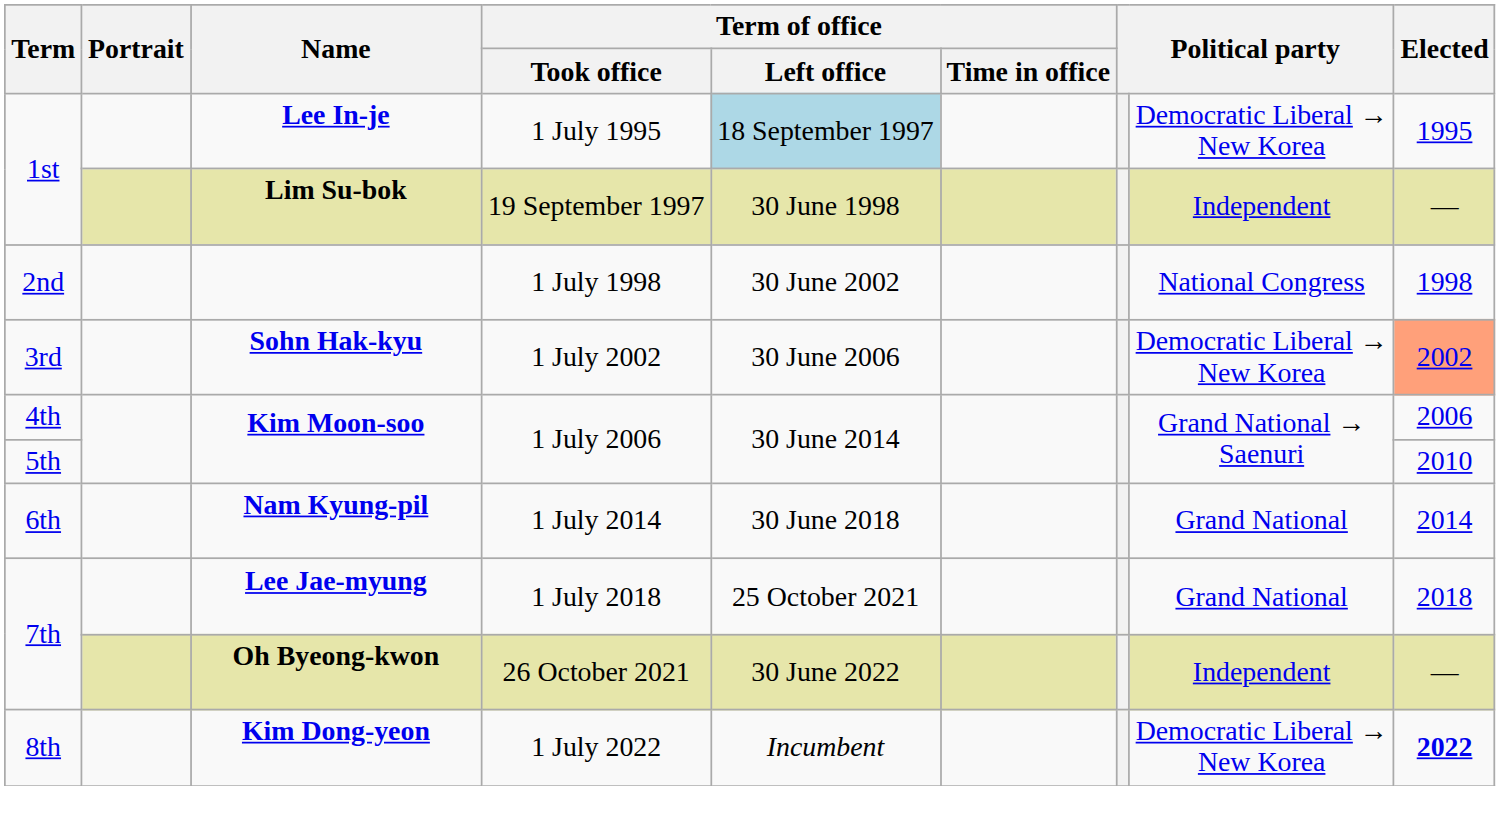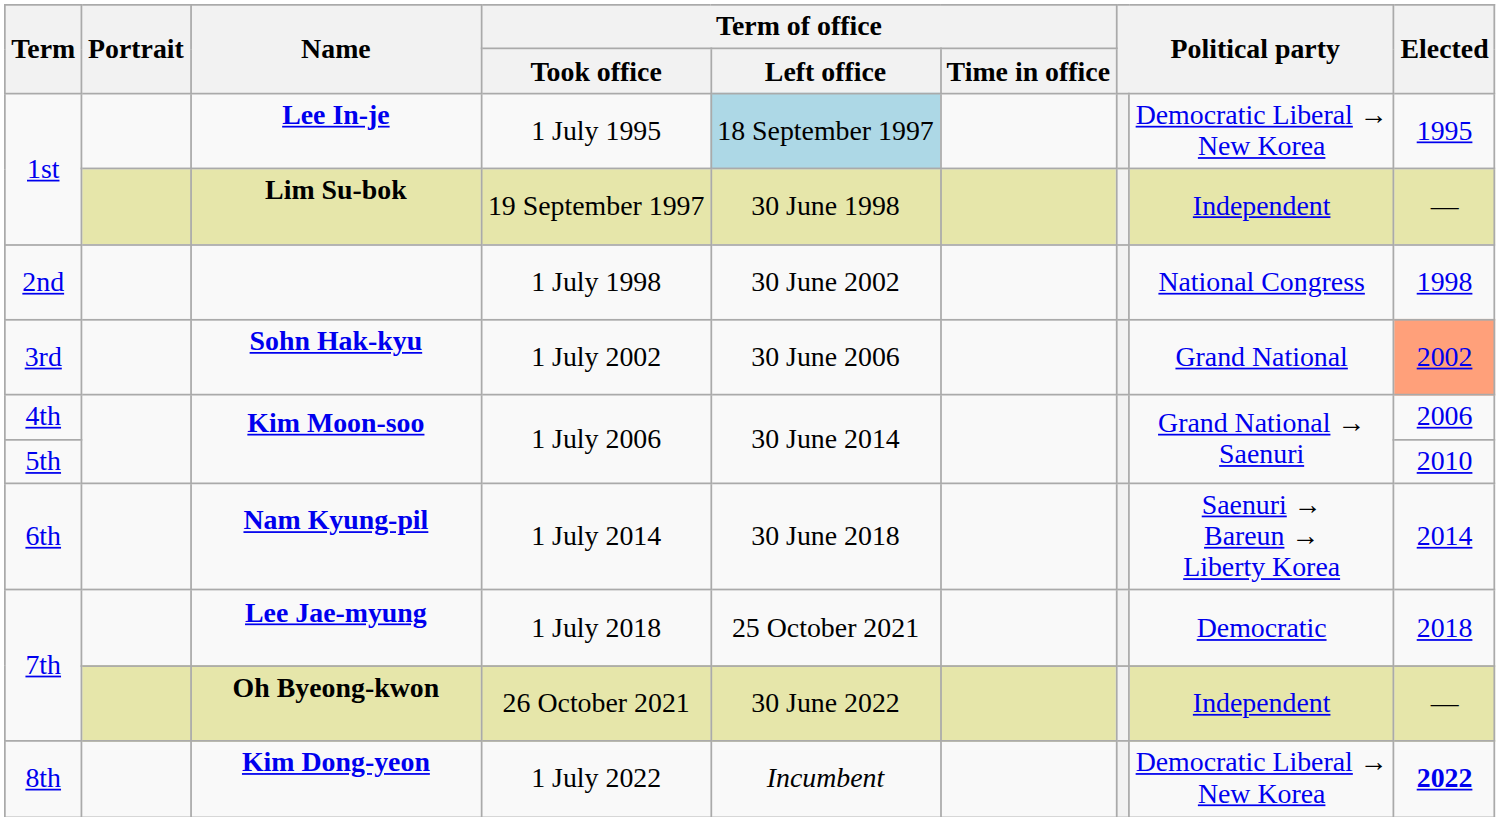Sohn Hak-kyu | column 8: Democratic Liberal → New Korea -> Grand National
Nam Kyung-pil | column 8: Grand National -> Saenuri → Bareun → Liberty Korea
Lee Jae-myung | column 8: Grand National -> Democratic
